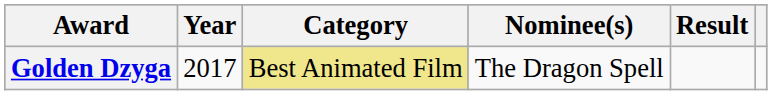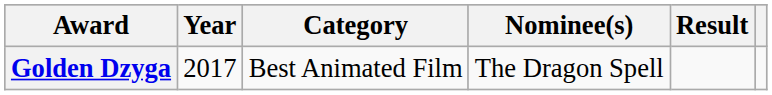Golden Dzyga | Category: khaki background -> no background
